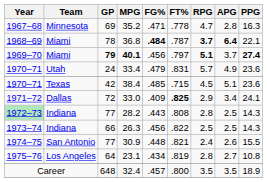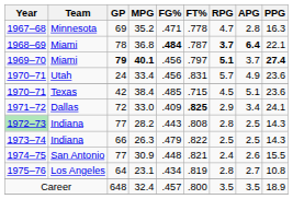33.4 | FG%: .479 -> .456
26.3 | FG%: .456 -> .479
